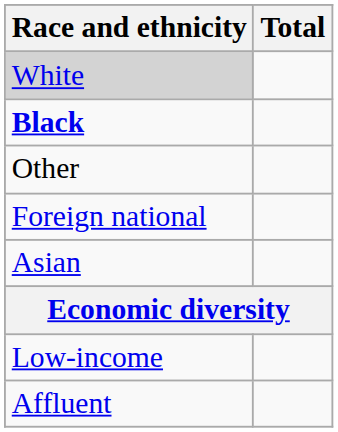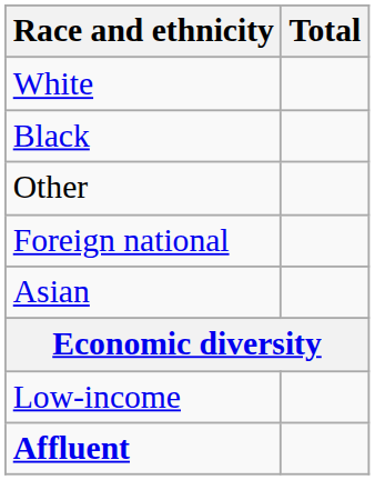White | Race and ethnicity: lightgrey background -> no background
Black | Race and ethnicity: bold -> normal
Affluent | Race and ethnicity: normal -> bold
